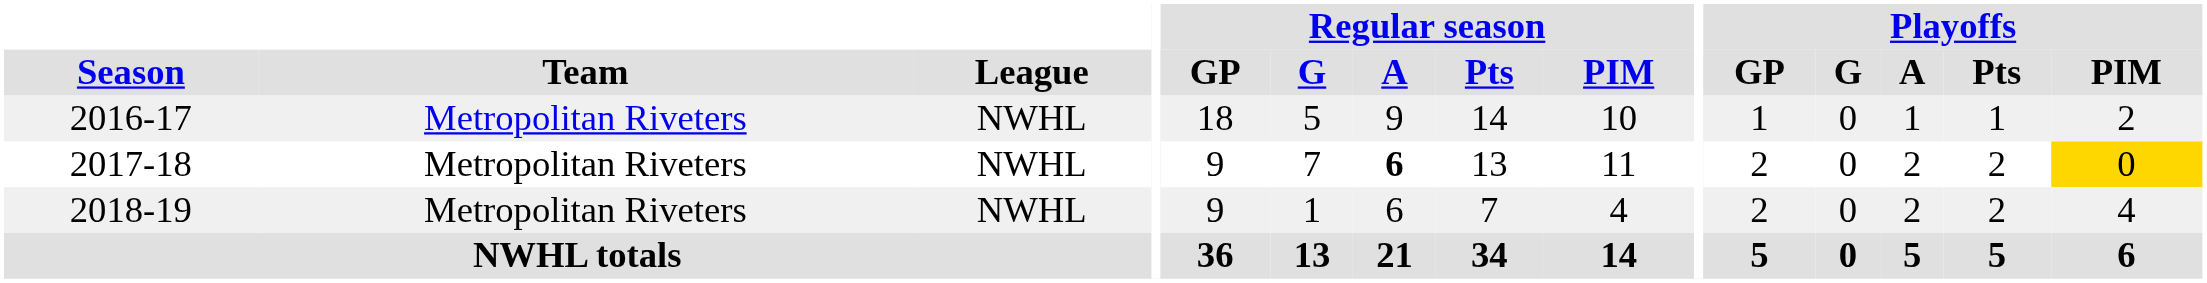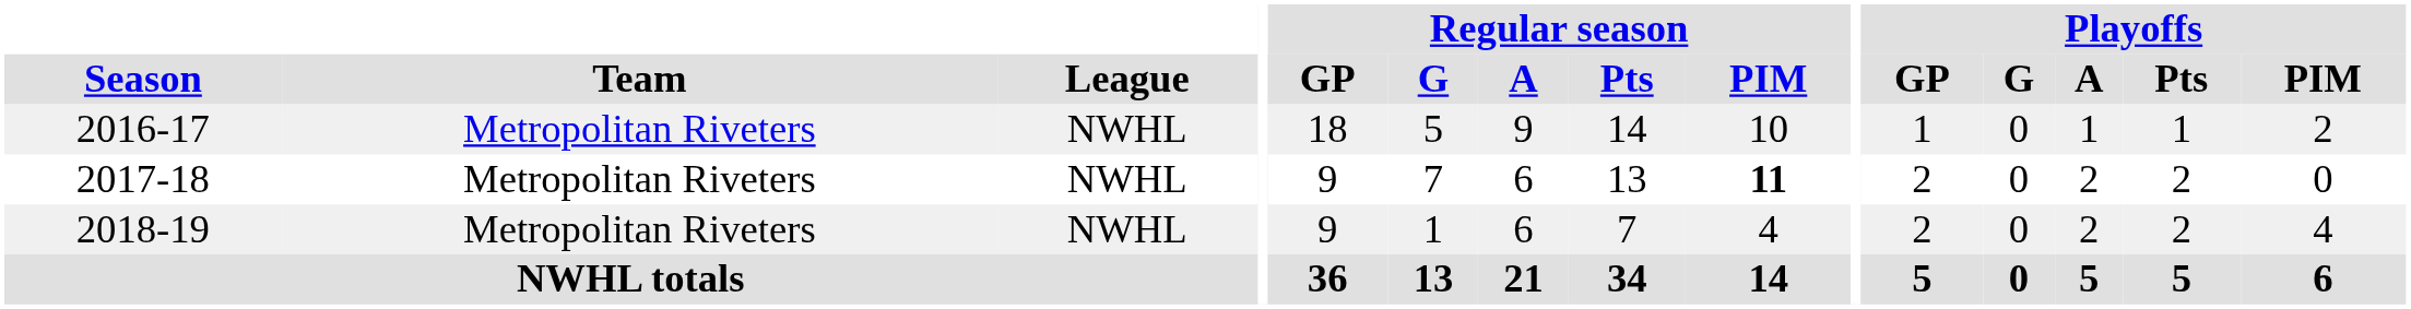2017-18 | Regular season / A: bold -> normal
2017-18 | Regular season / PIM: normal -> bold
2017-18 | Playoffs / PIM: gold background -> no background
